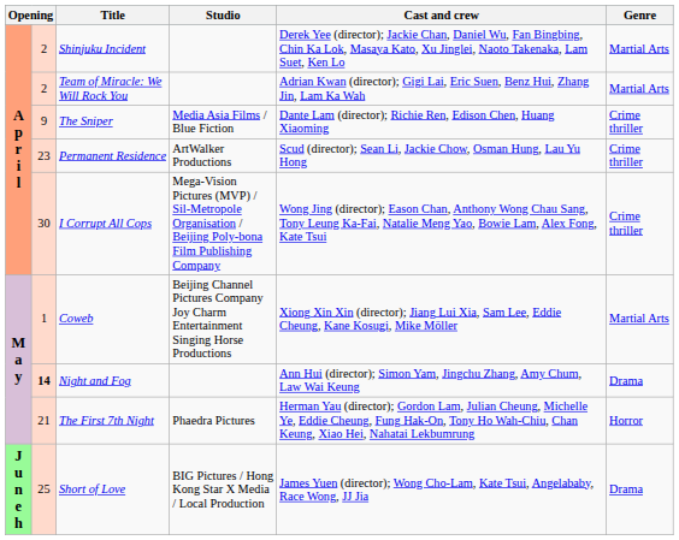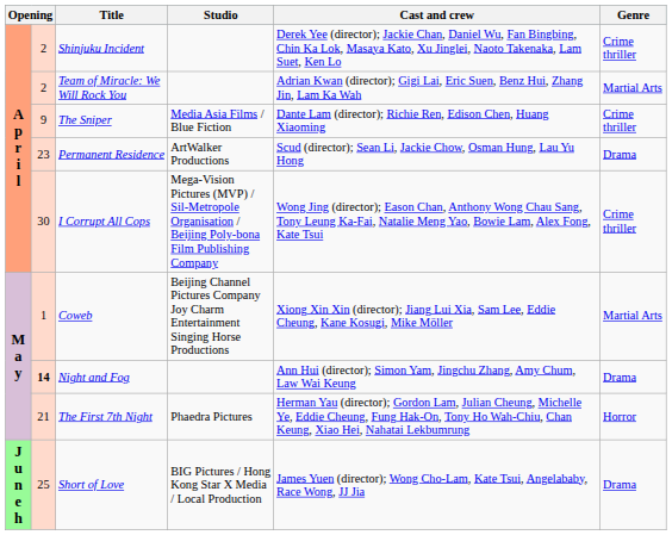Shinjuku Incident | Genre: Martial Arts -> Crime thriller
Permanent Residence | Genre: Crime thriller -> Drama
